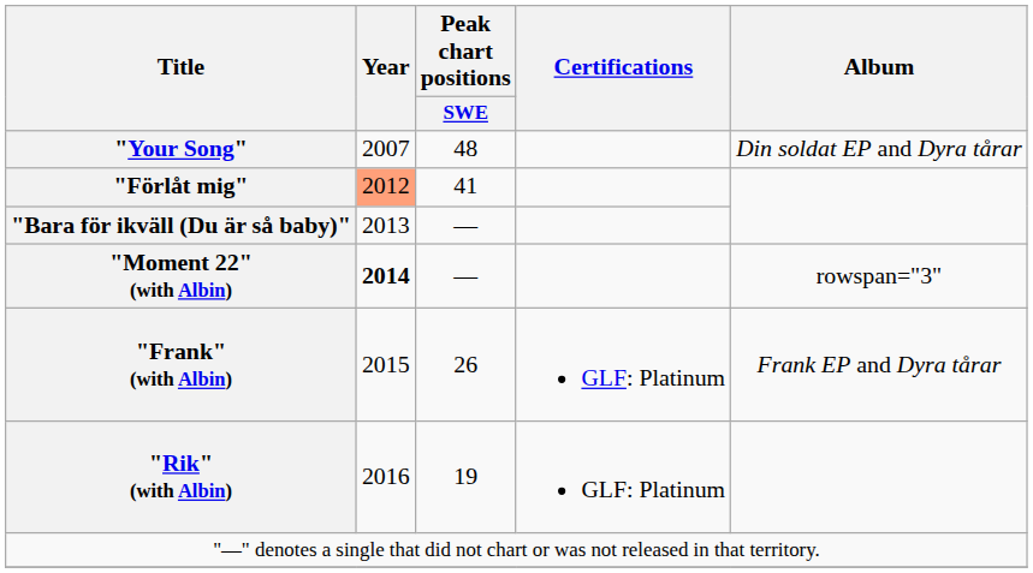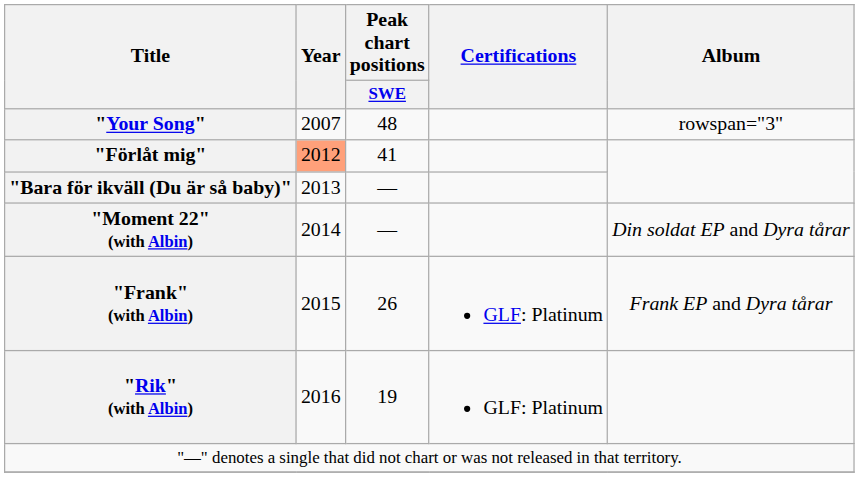"Your Song" | Album: Din soldat EP and Dyra tårar -> rowspan="3"
"Moment 22" (with Albin) | Year: bold -> normal
"Moment 22" (with Albin) | Album: rowspan="3" -> Din soldat EP and Dyra tårar
